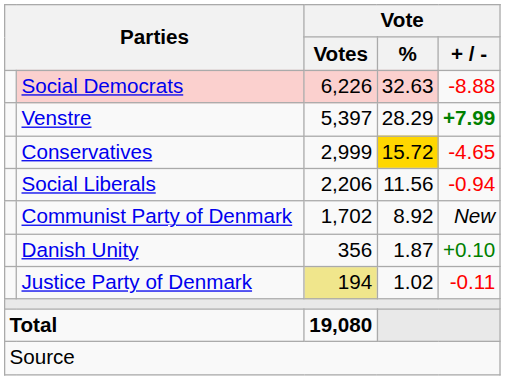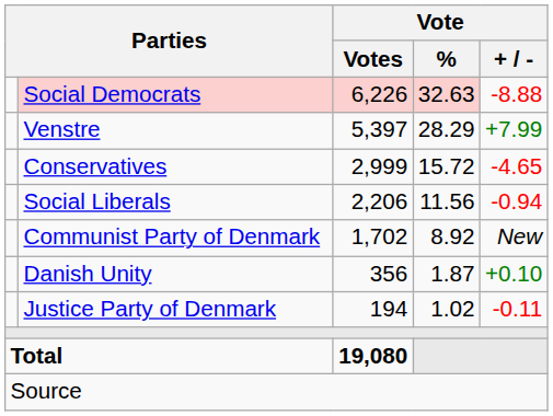Venstre | Vote / + / -: bold -> normal
Conservatives | Vote / %: gold background -> no background
Justice Party of Denmark | Vote / Votes: khaki background -> no background
